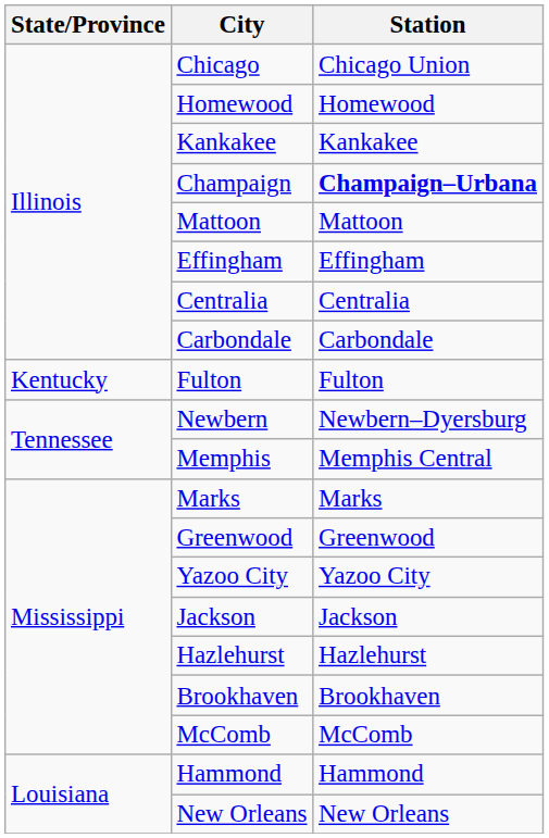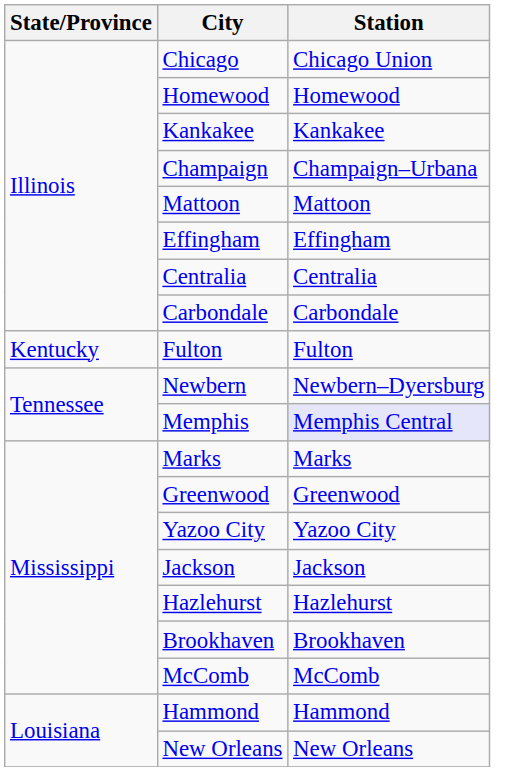Champaign | Station: bold -> normal
Memphis | Station: no background -> lavender background
